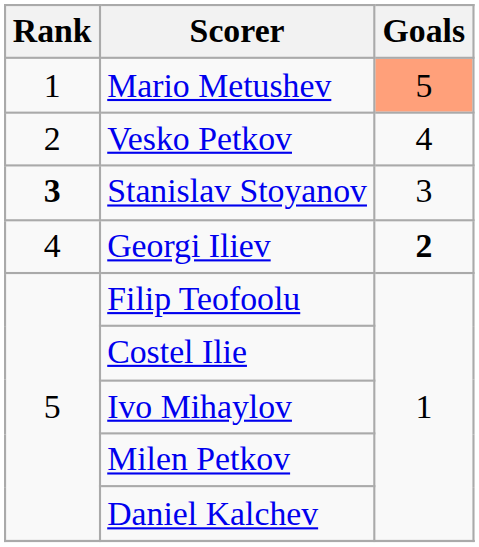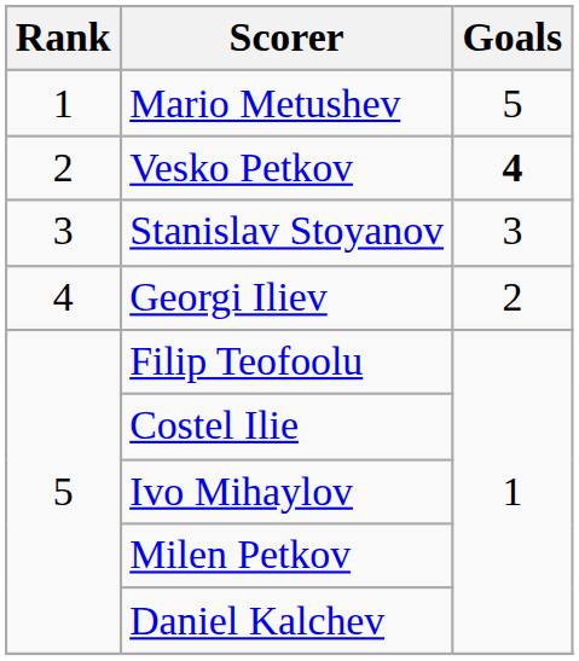Mario Metushev | Goals: lightsalmon background -> no background
Vesko Petkov | Goals: normal -> bold
Stanislav Stoyanov | Rank: bold -> normal
Georgi Iliev | Goals: bold -> normal
